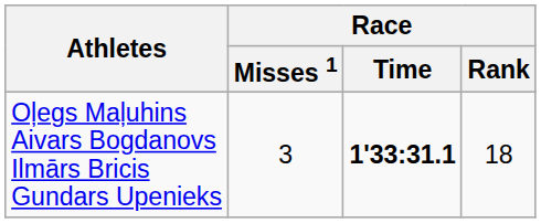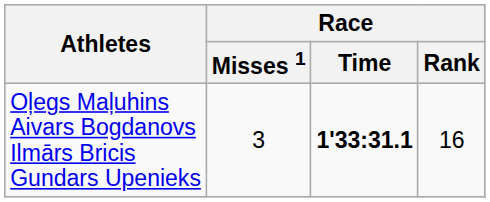row 3 | Race / Rank: 18 -> 16
